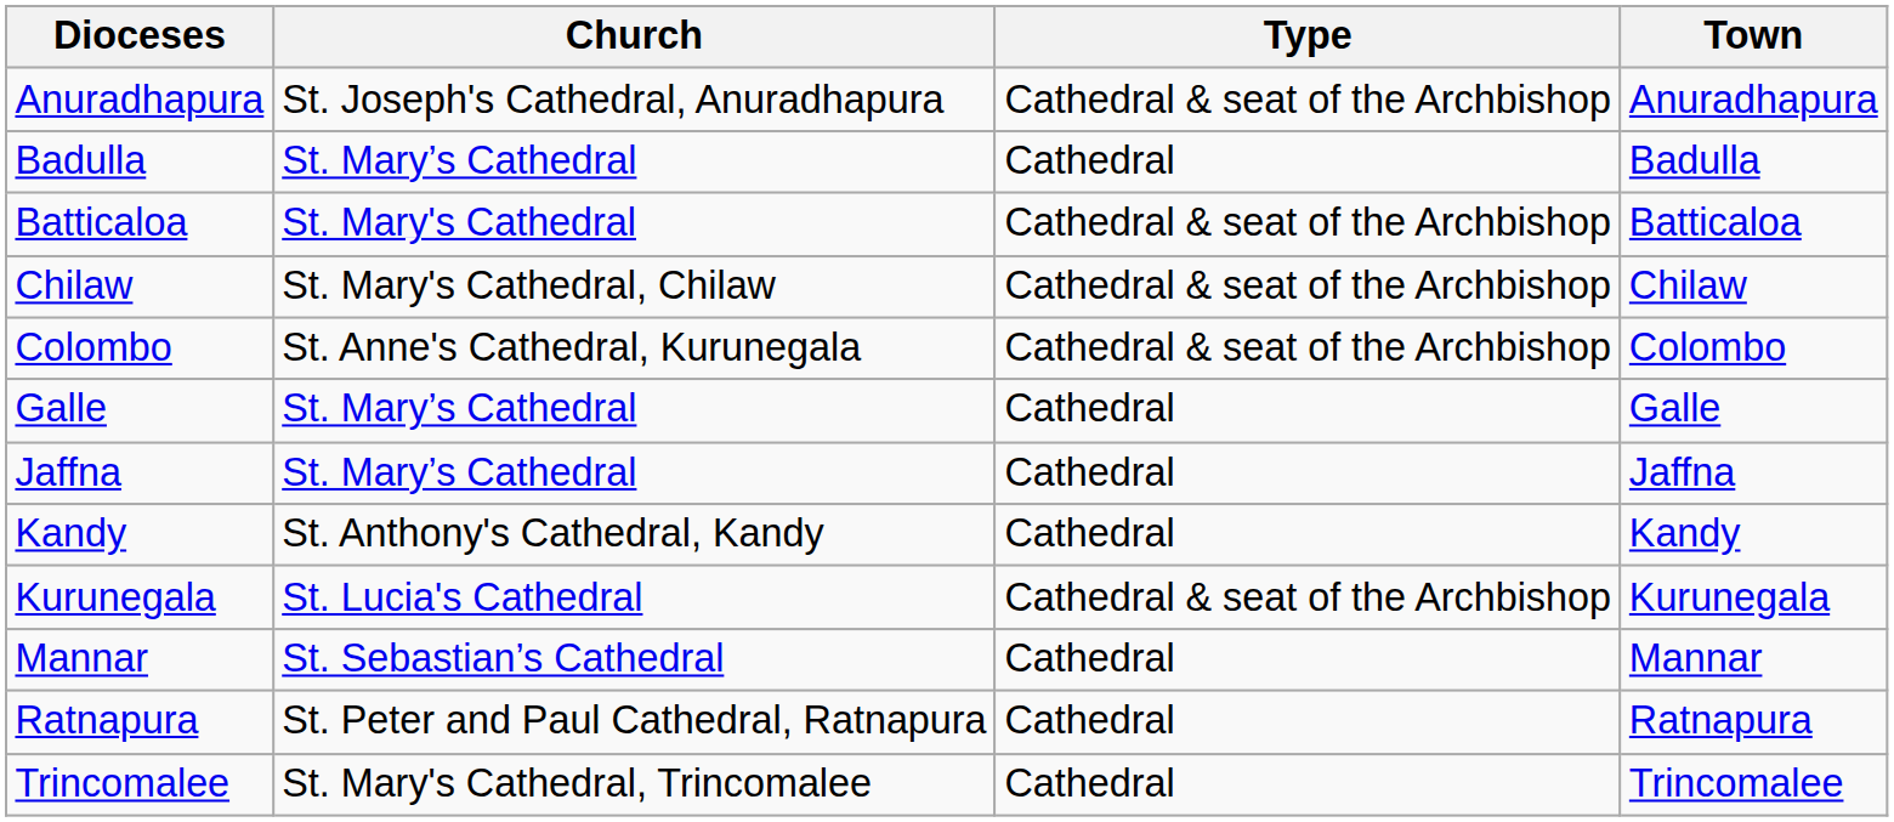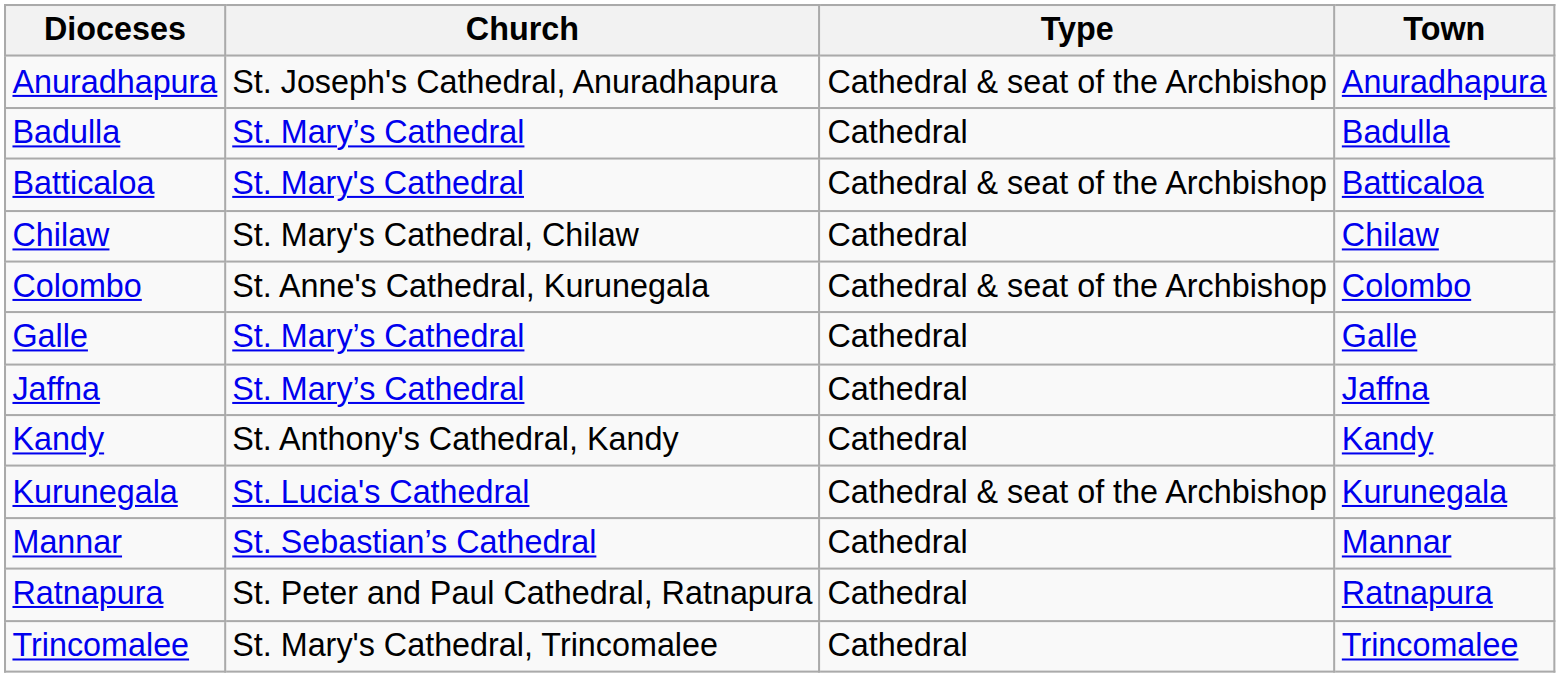row 5 | Type: Cathedral & seat of the Archbishop -> Cathedral
